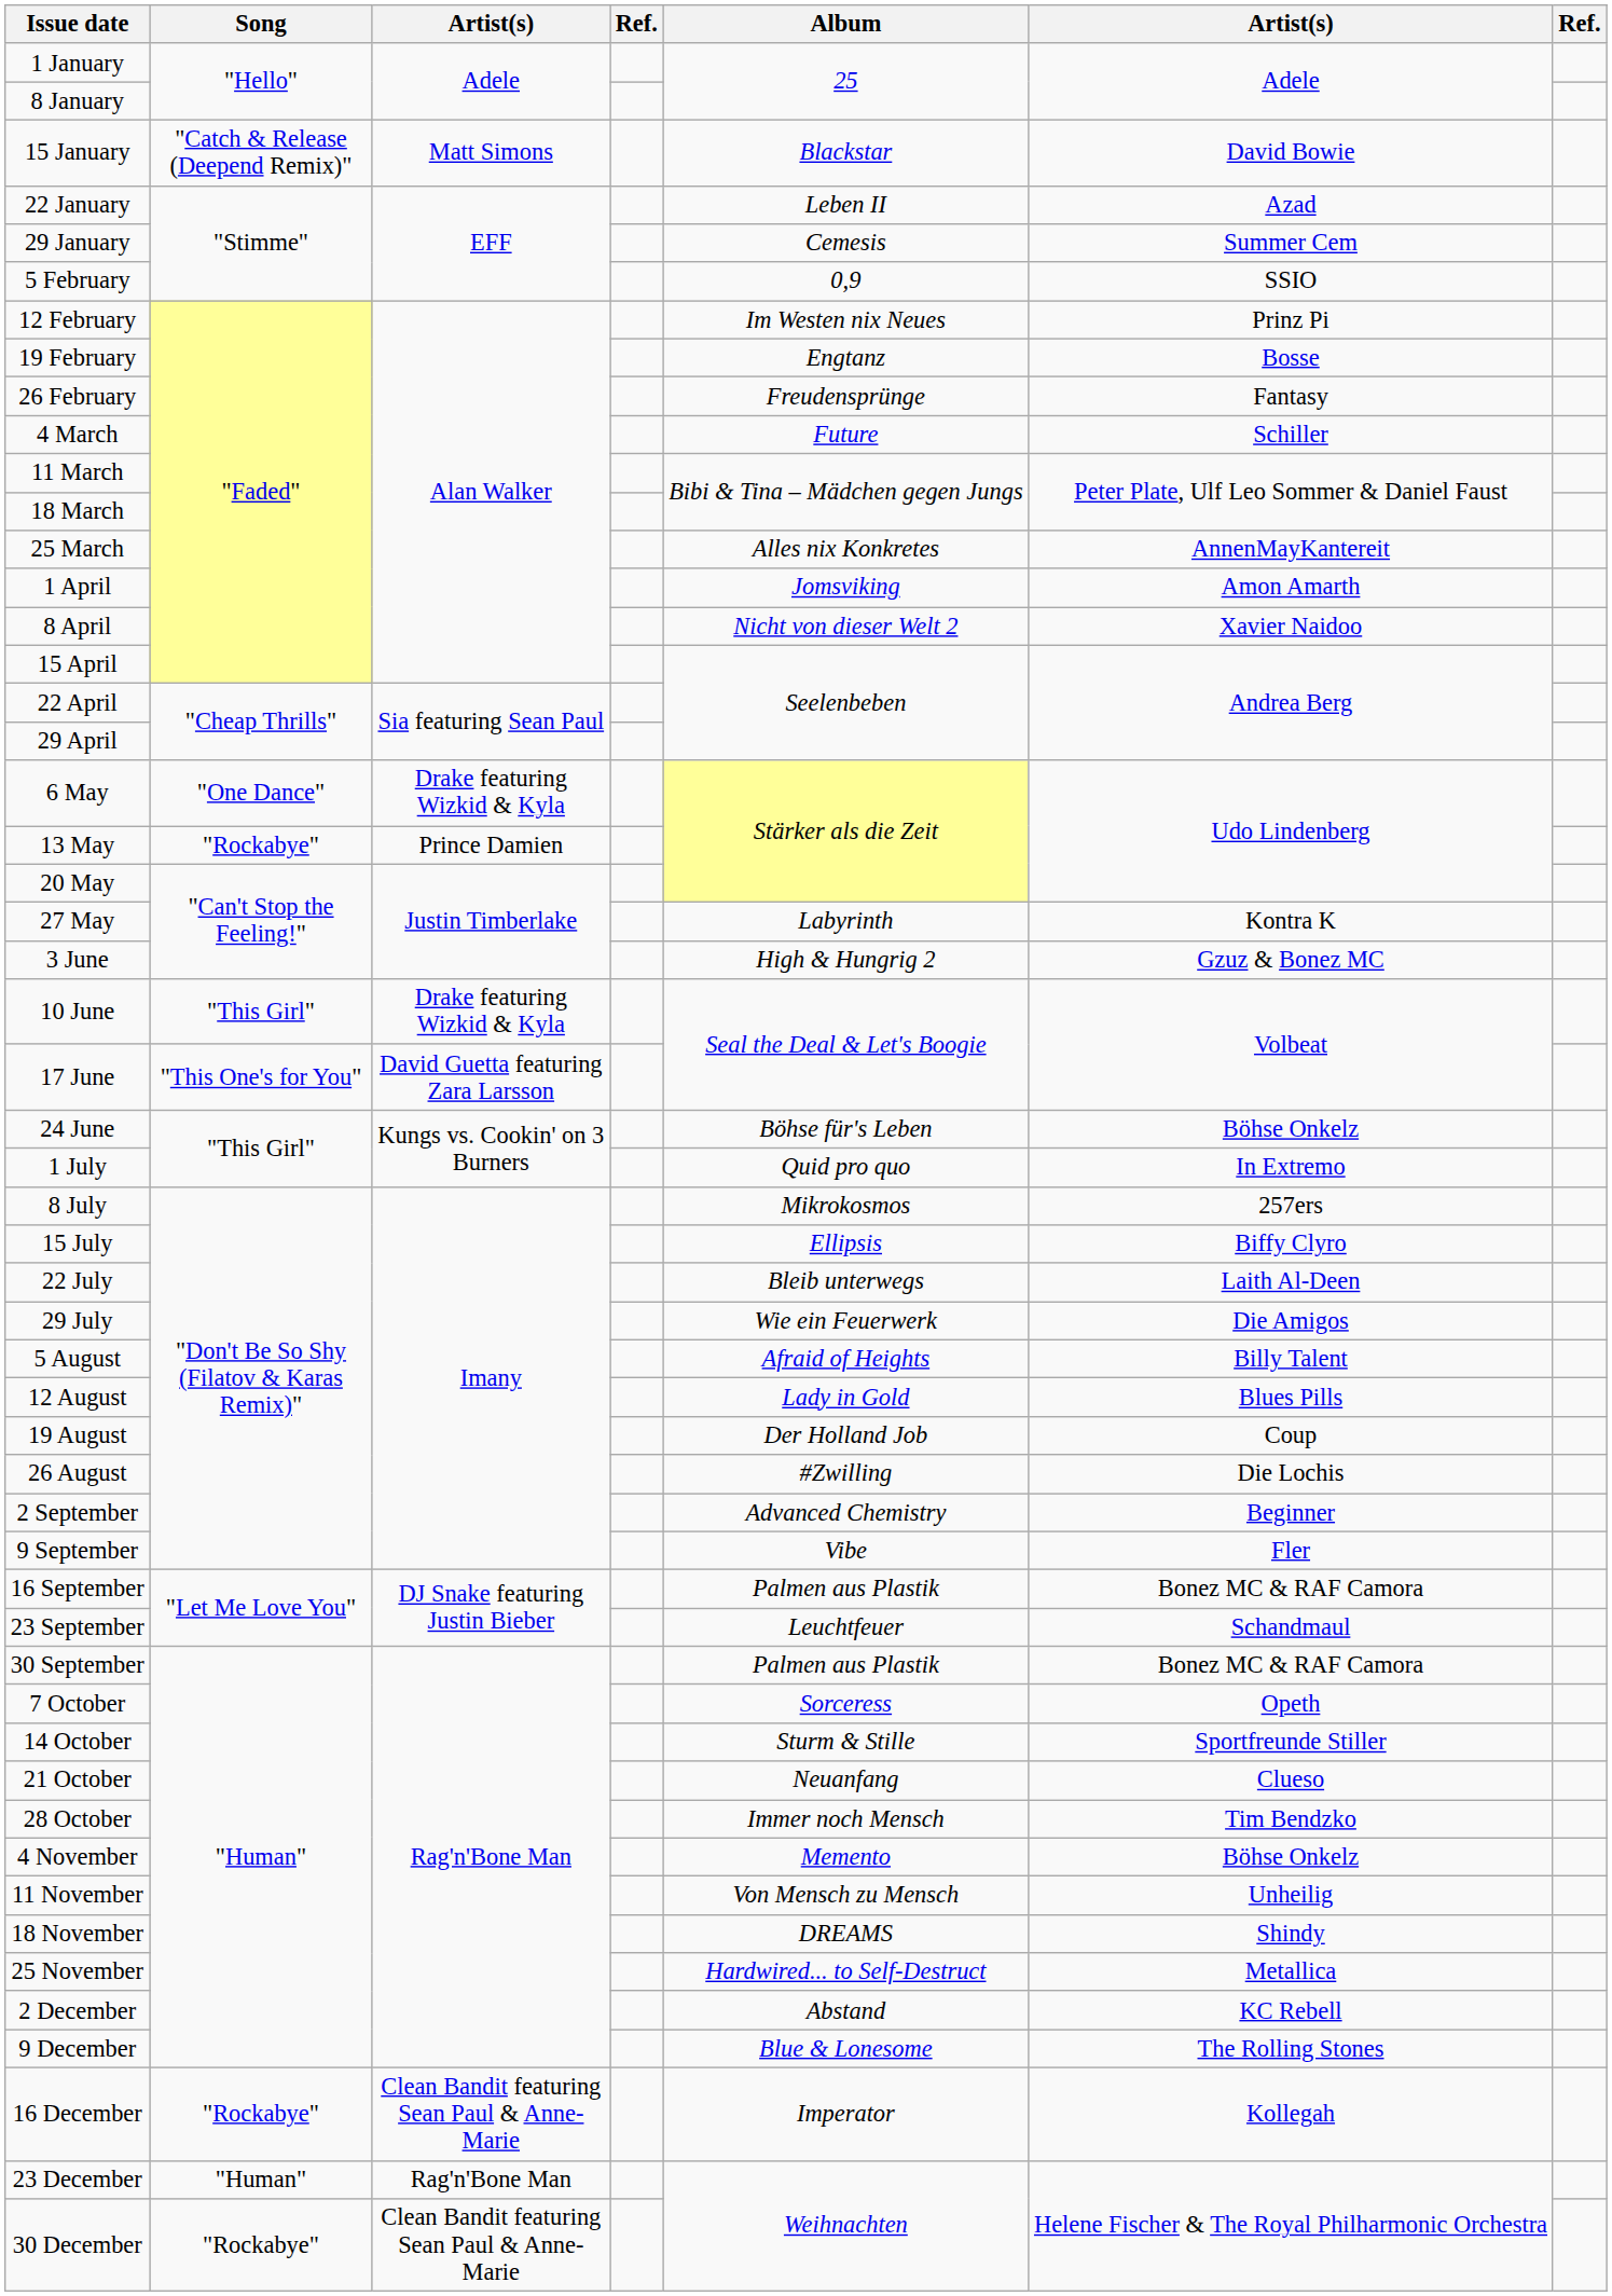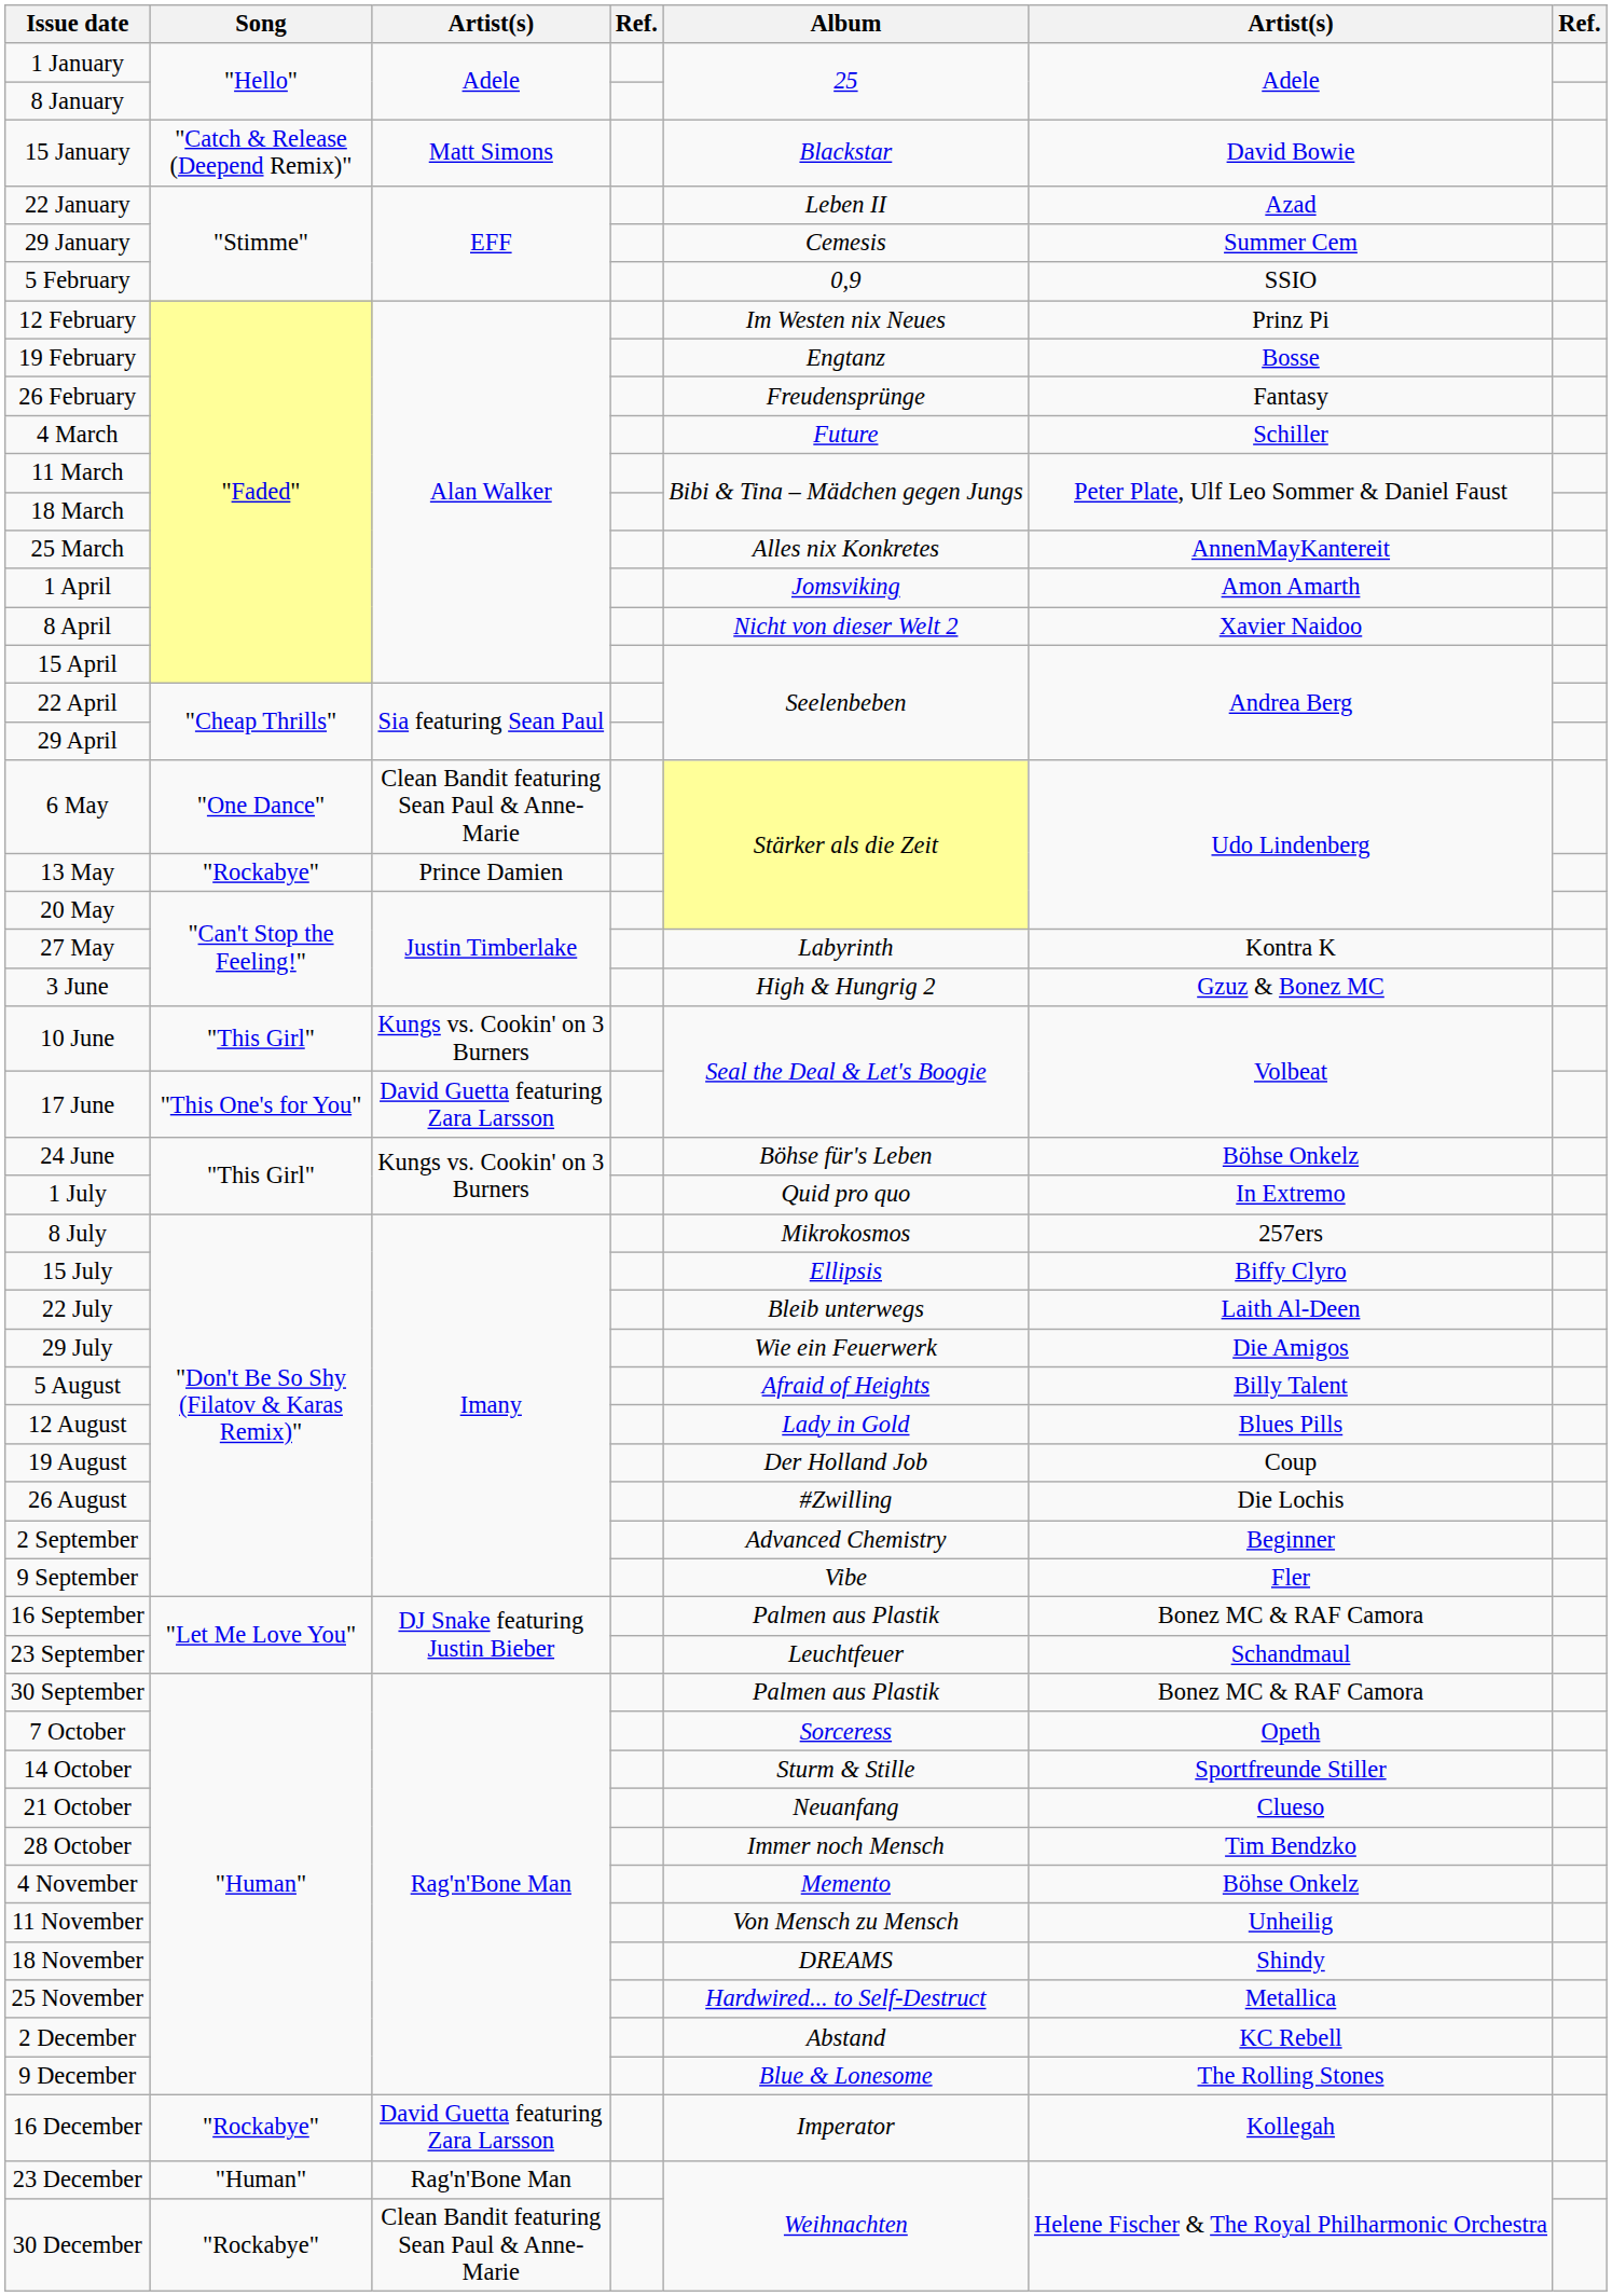6 May | column 3: Drake featuring Wizkid & Kyla -> Clean Bandit featuring Sean Paul & Anne-Marie
10 June | column 3: Drake featuring Wizkid & Kyla -> Kungs vs. Cookin' on 3 Burners
16 December | column 3: Clean Bandit featuring Sean Paul & Anne-Marie -> David Guetta featuring Zara Larsson
